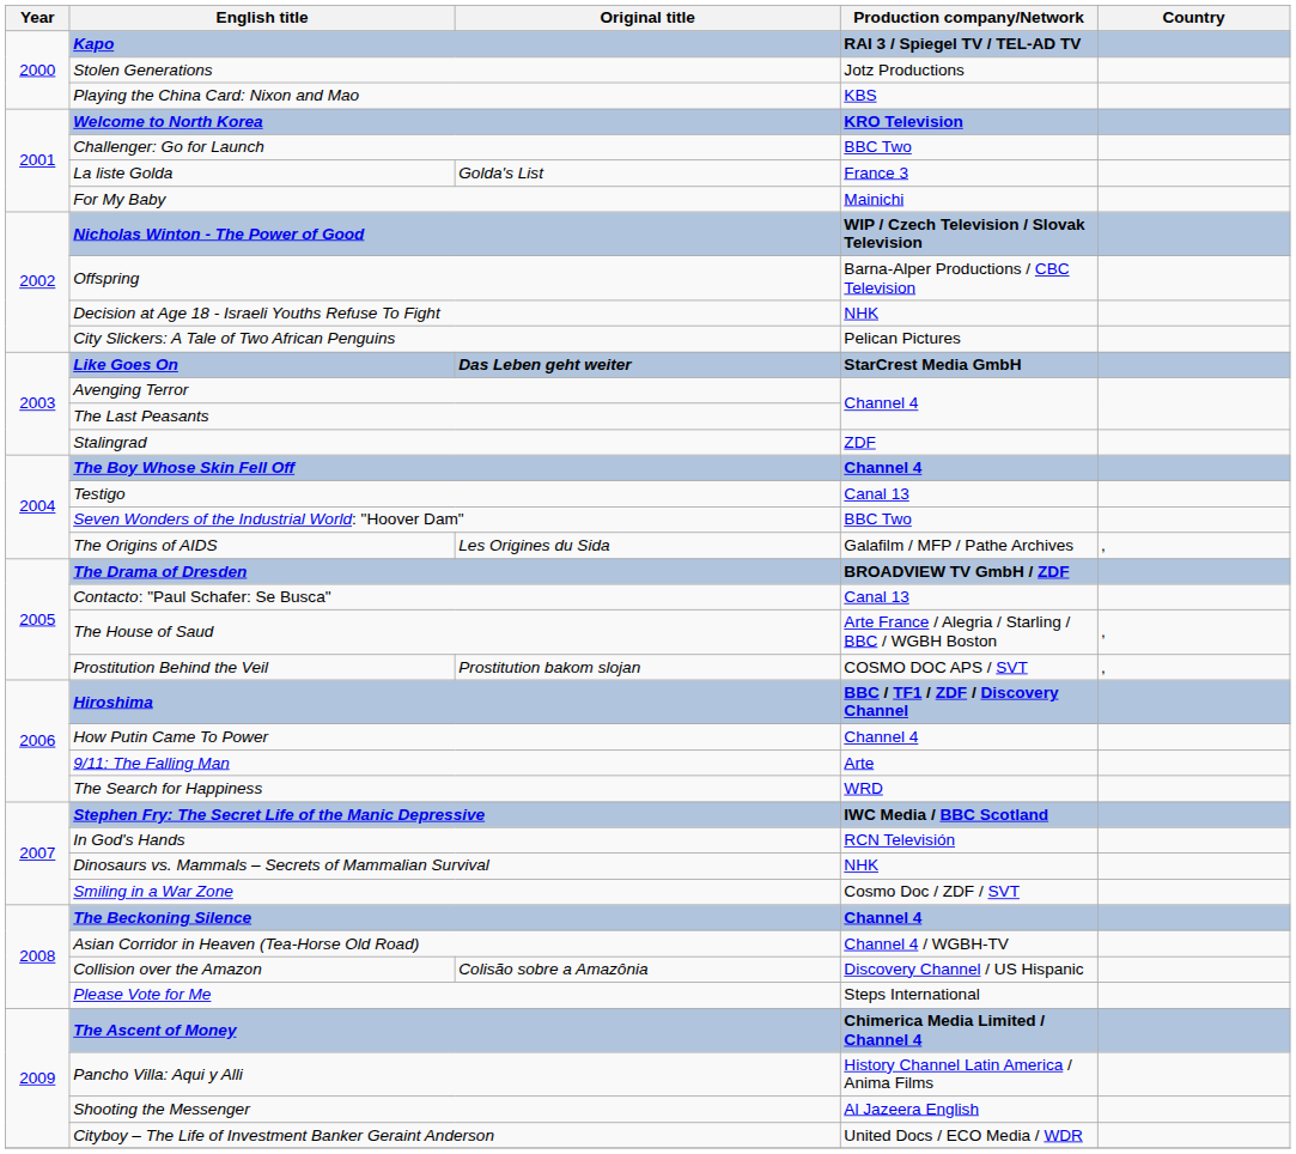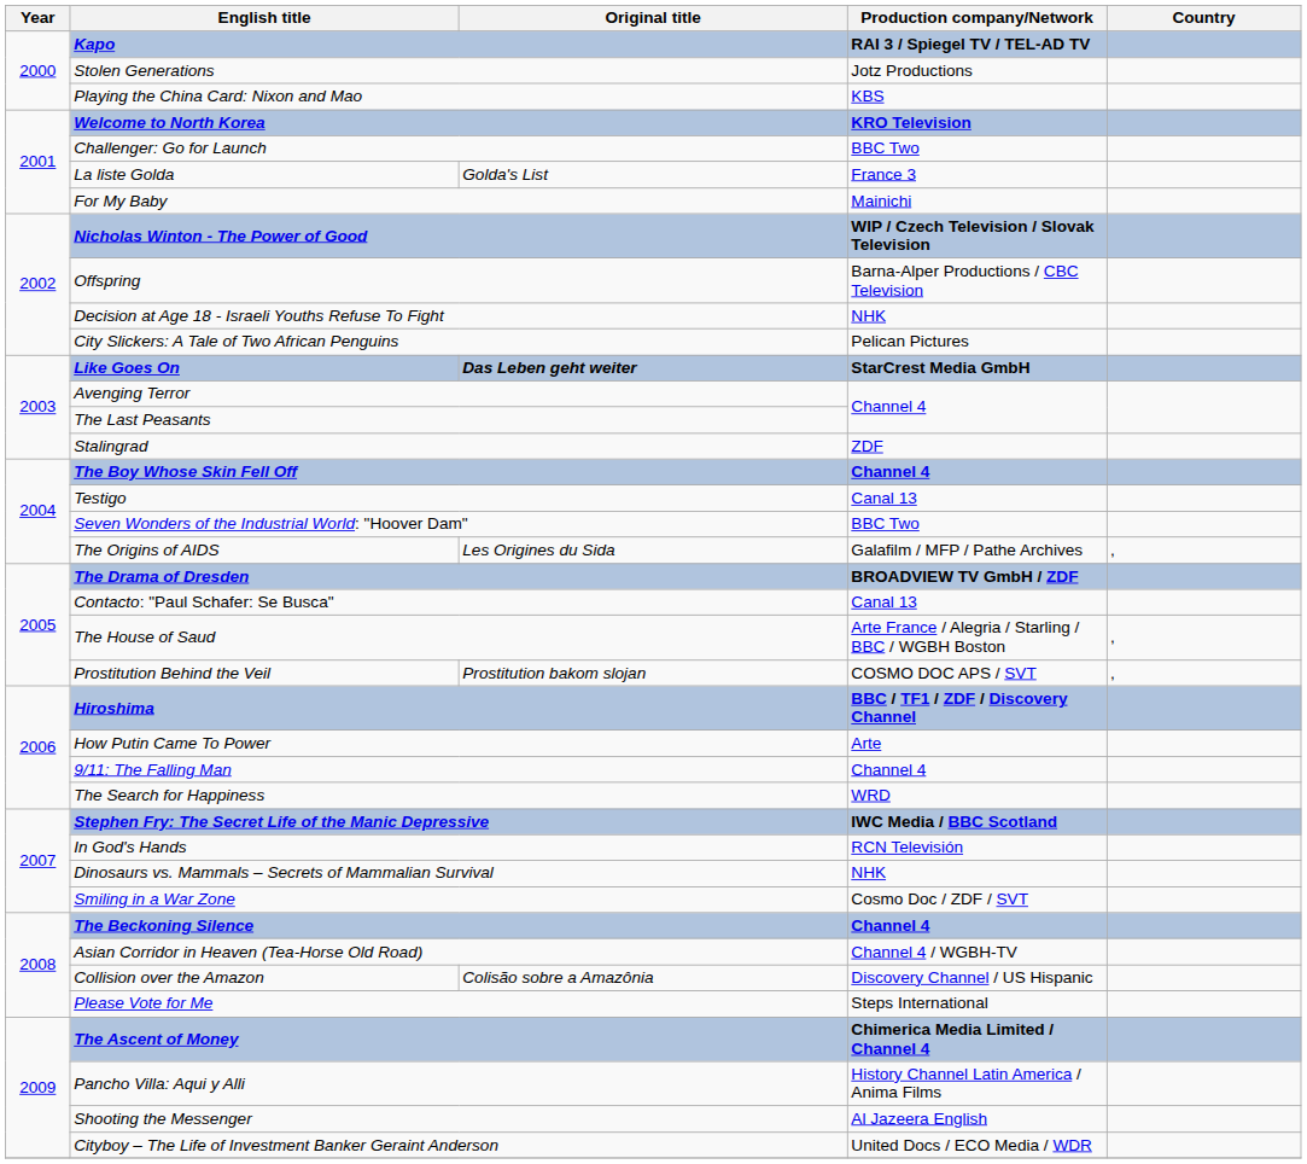How Putin Came To Power | Production company/Network: Channel 4 -> Arte
9/11: The Falling Man | Production company/Network: Arte -> Channel 4
